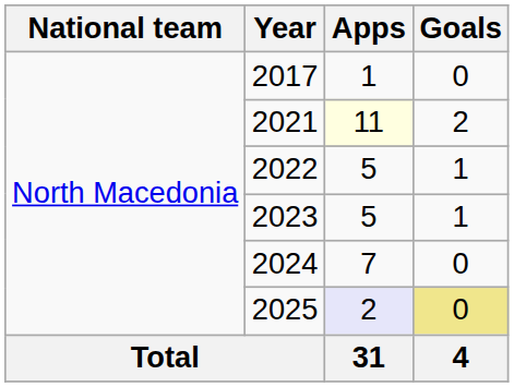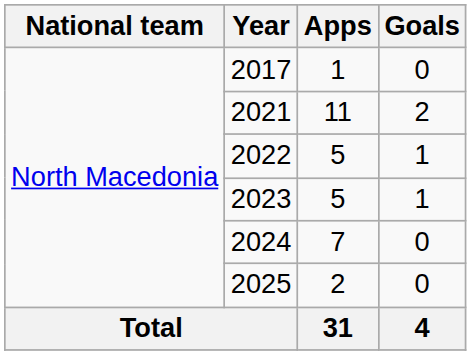2021 | Apps: lightyellow background -> no background
2025 | Apps: lavender background -> no background
2025 | Goals: khaki background -> no background
